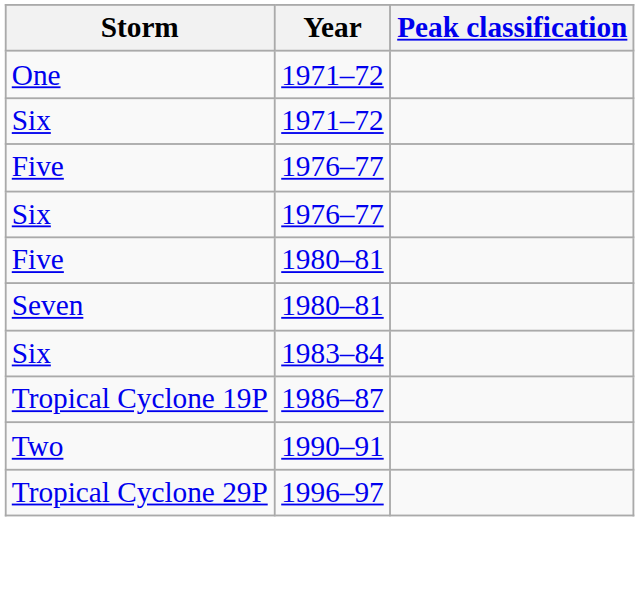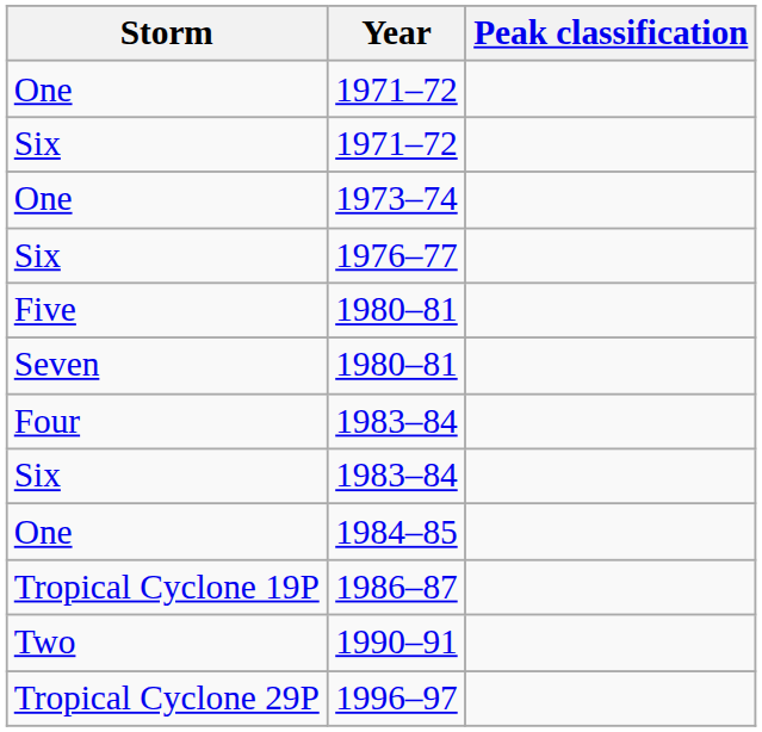+ row: One | 1973–74
- row: Five | 1976–77
+ row: Four | 1983–84
+ row: One | 1984–85
